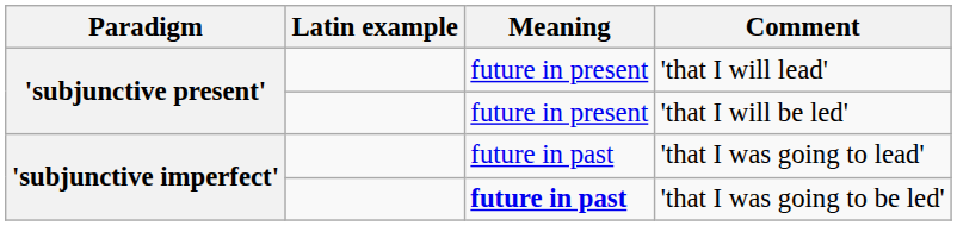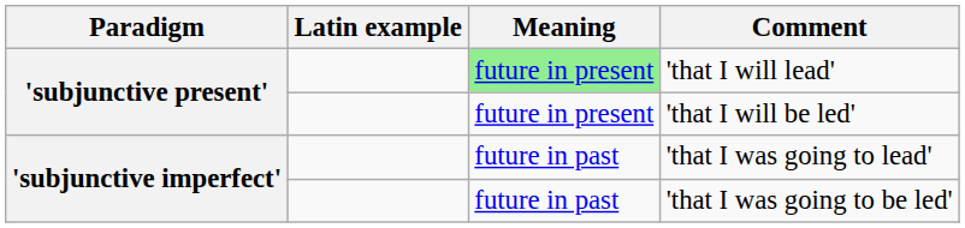'that I will lead' | Meaning: no background -> lightgreen background
'that I was going to be led' | Meaning: bold -> normal
